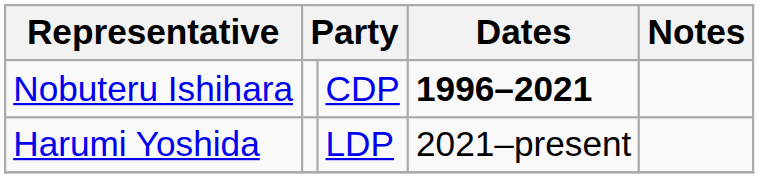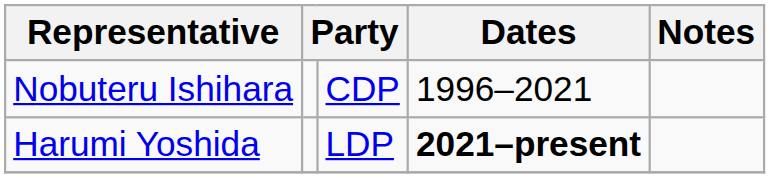Nobuteru Ishihara | Dates: bold -> normal
Harumi Yoshida | Dates: normal -> bold
